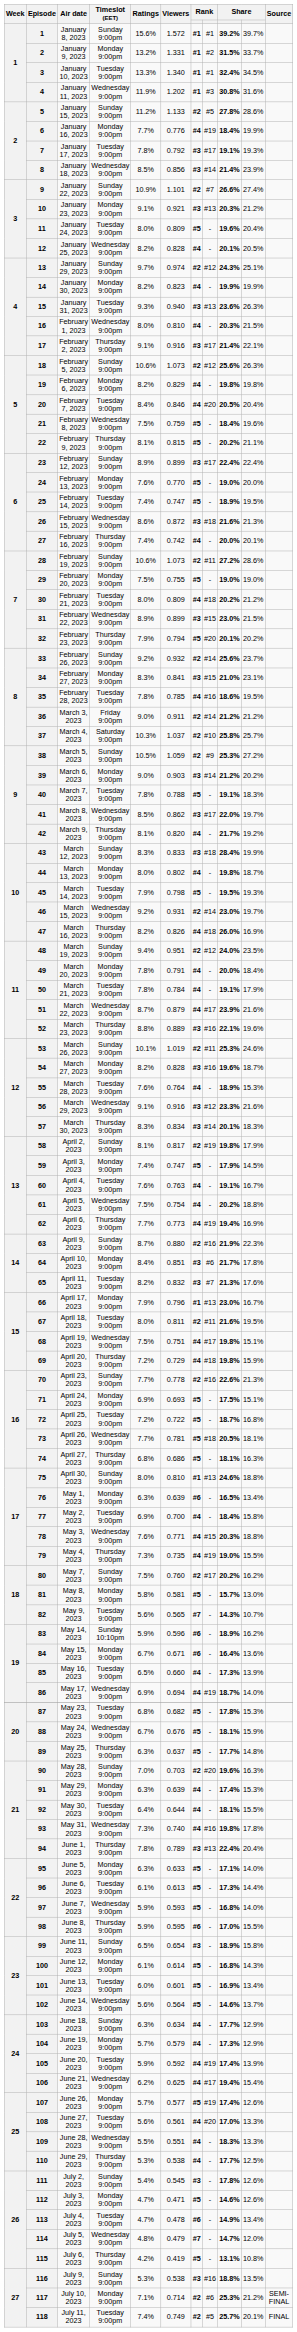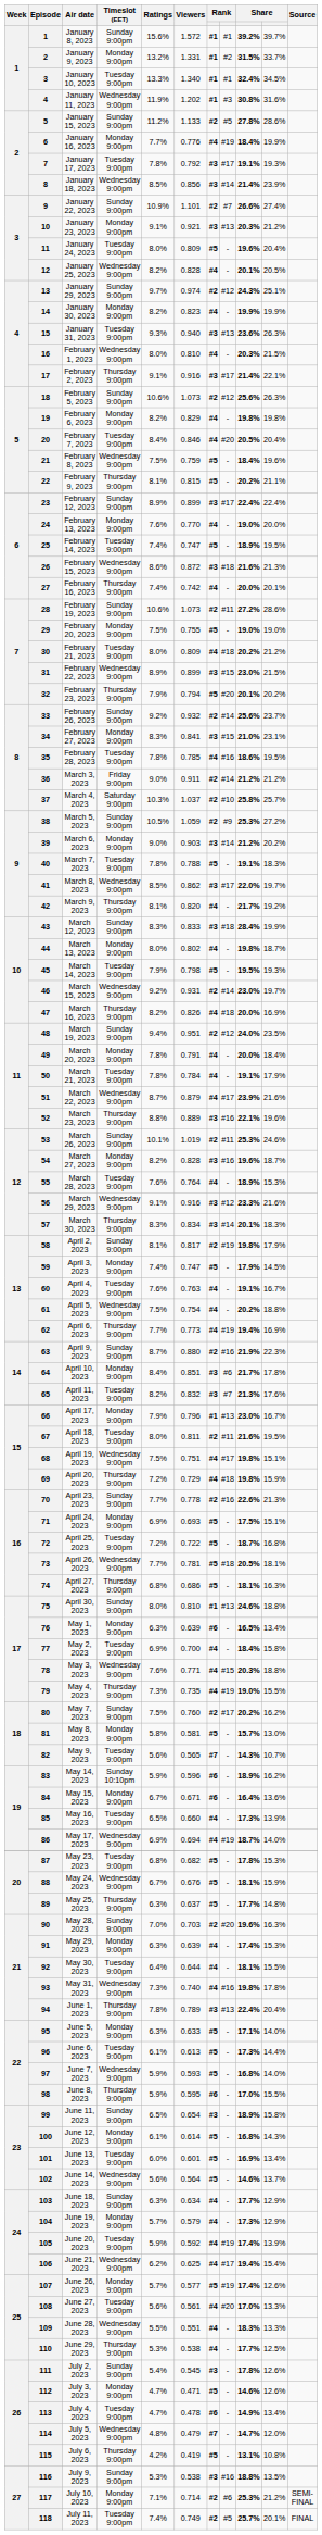February 13, 2023 | column 7: #5 -> #4
March 16, 2023 | column 9: 26.0% -> 20.0%
